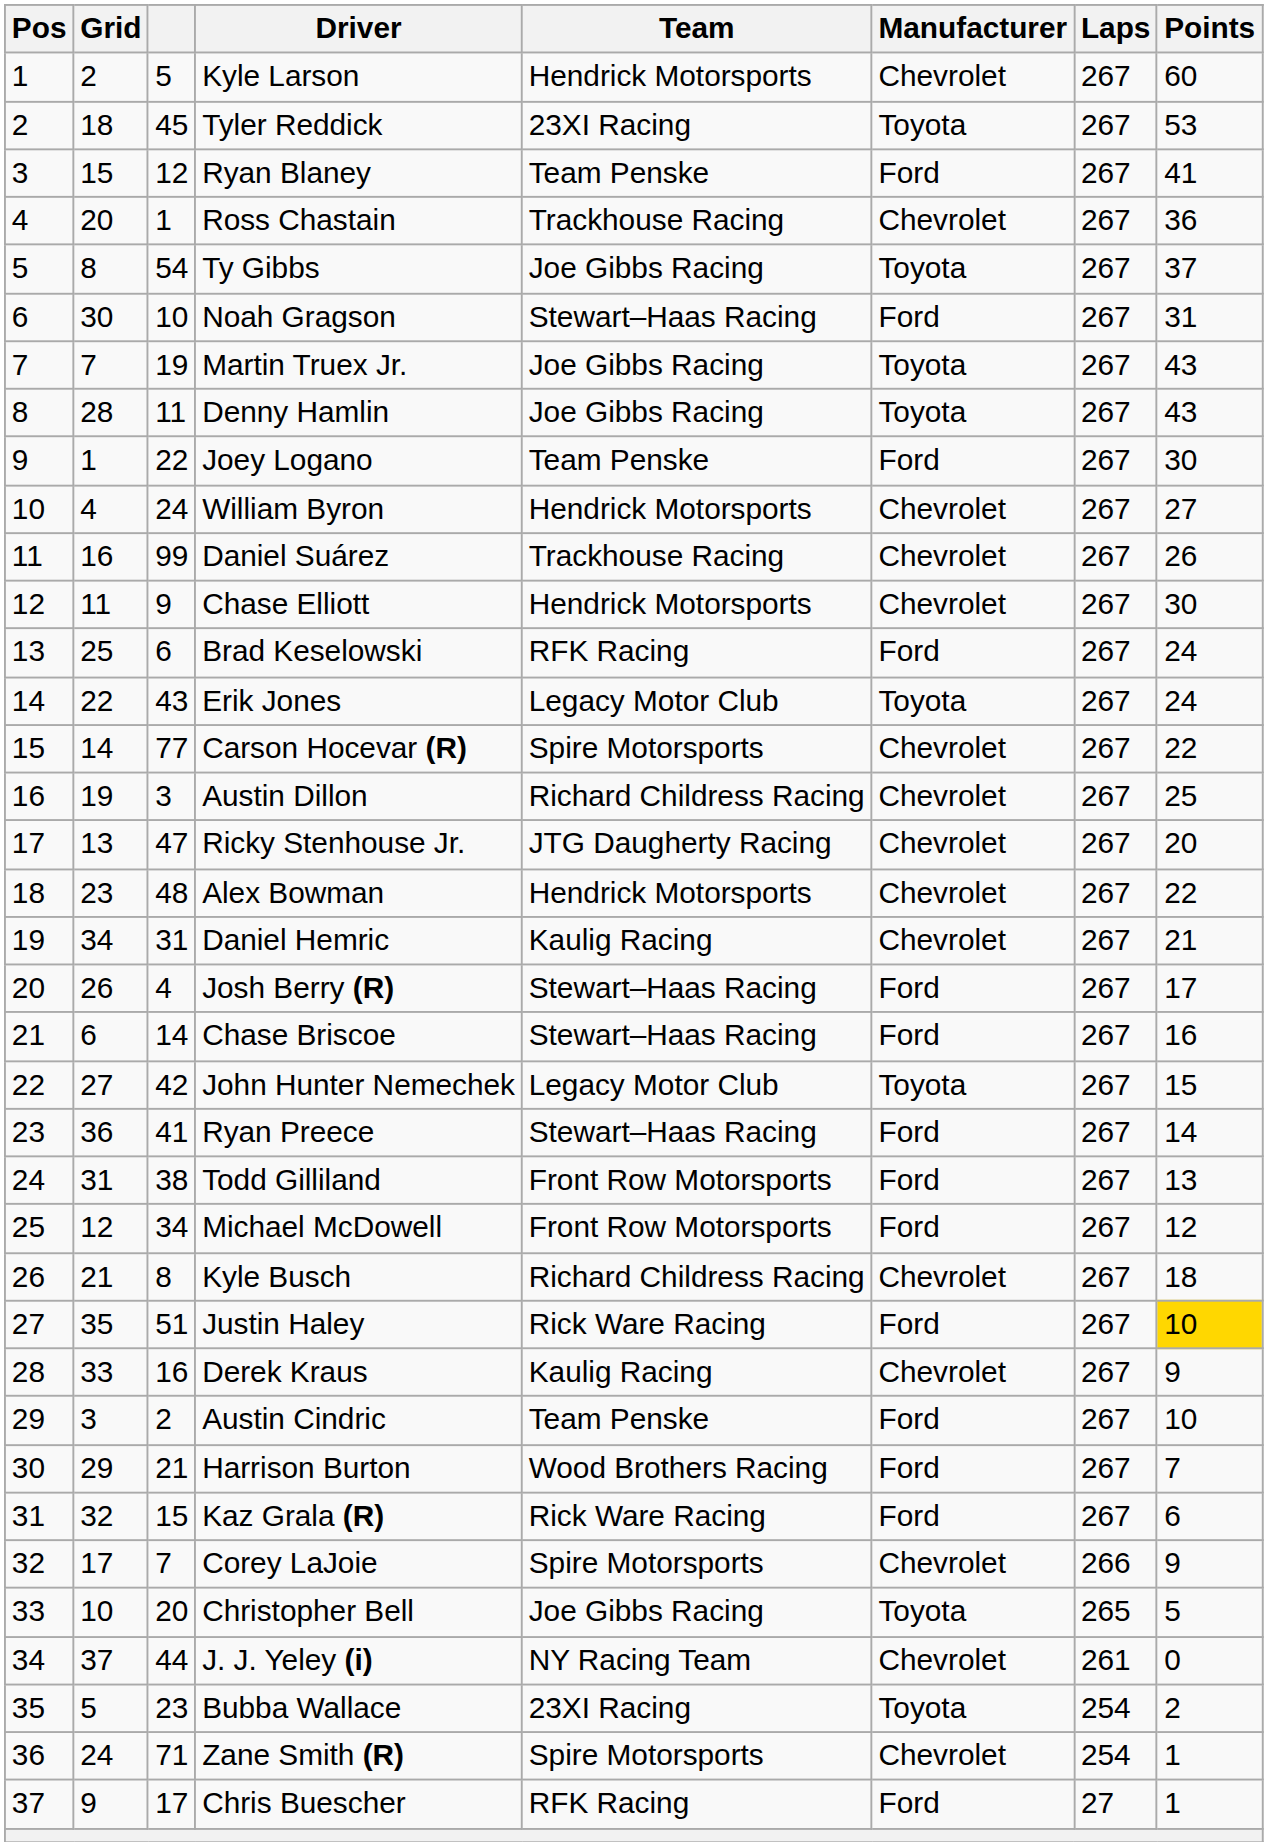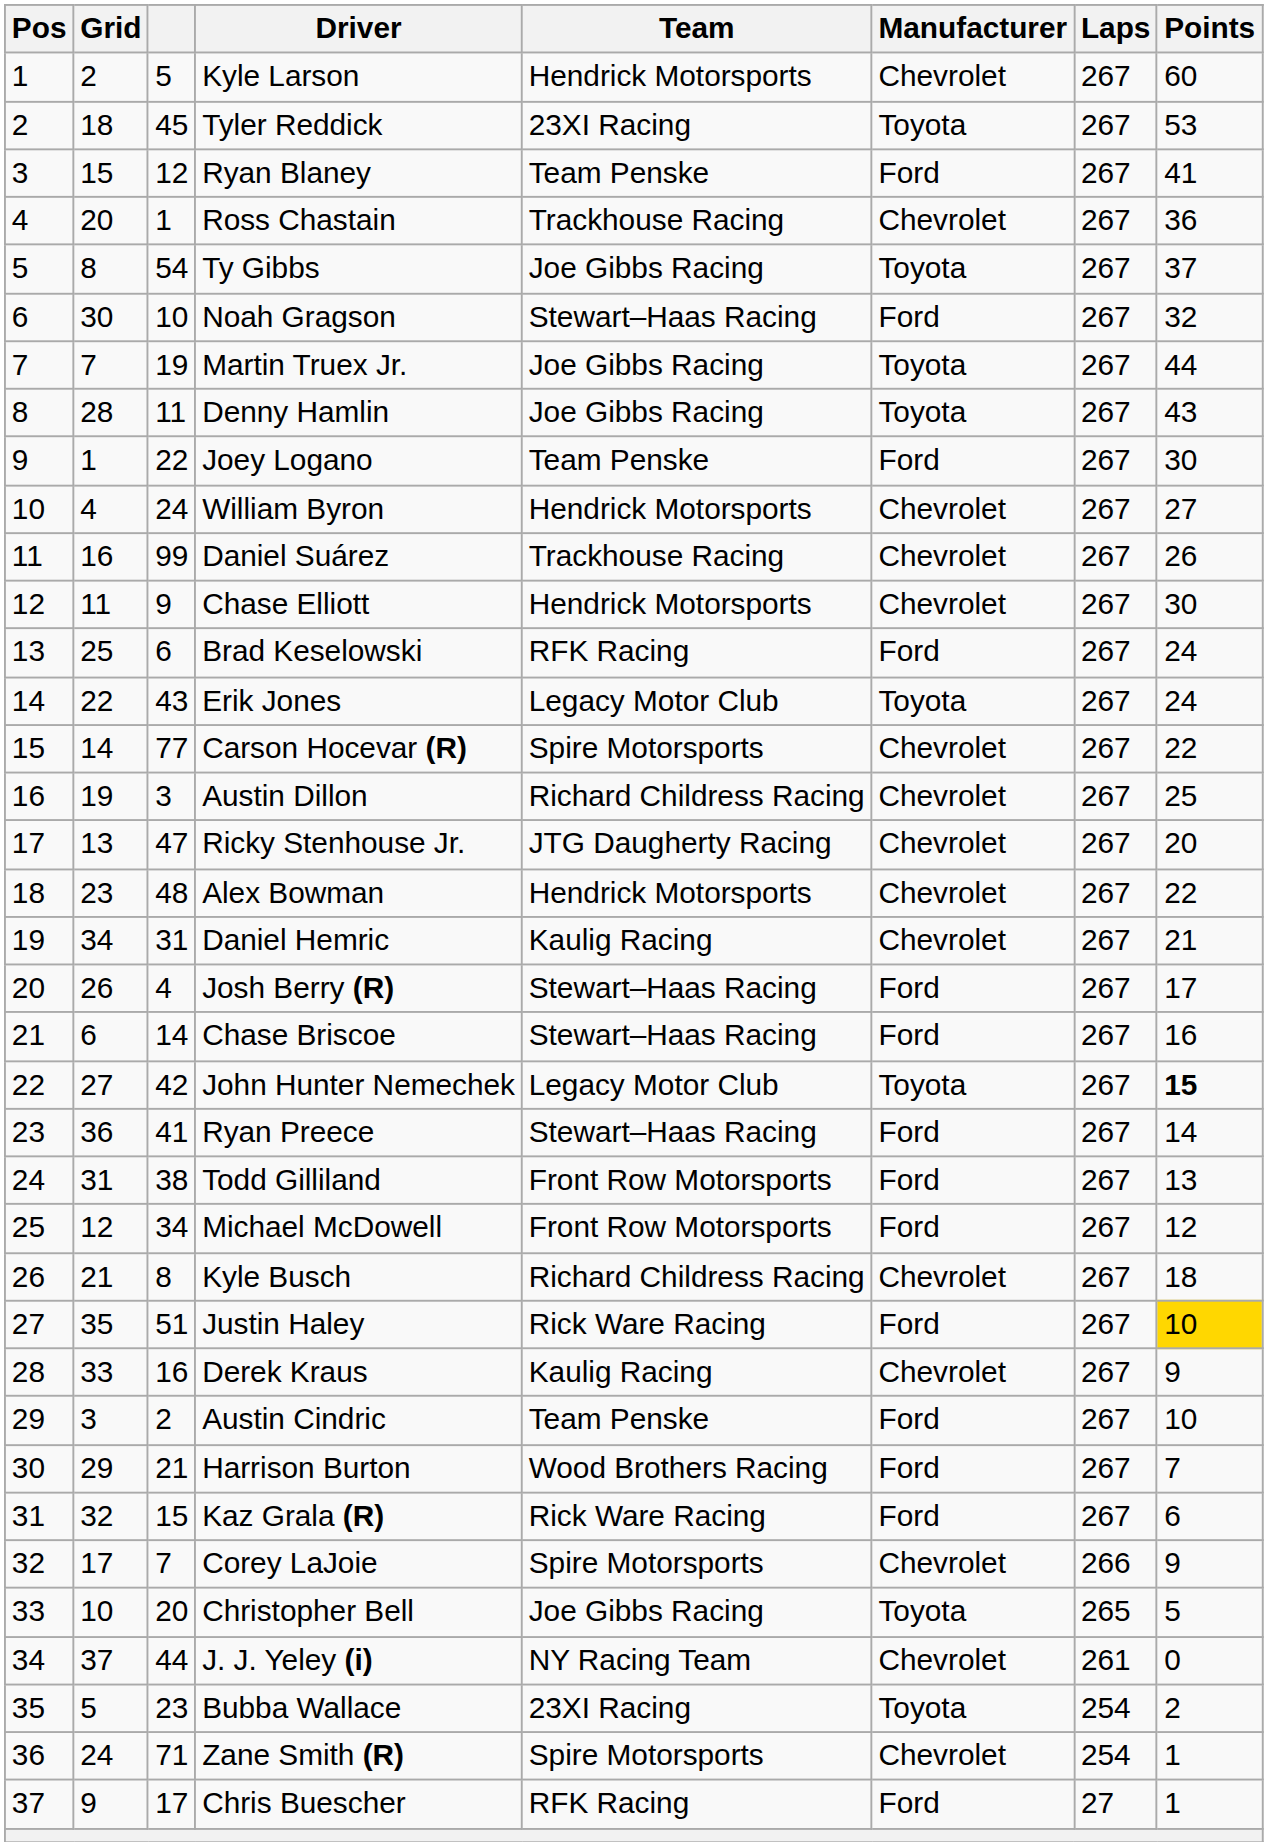Noah Gragson | Points: 31 -> 32
Martin Truex Jr. | Points: 43 -> 44
John Hunter Nemechek | Points: normal -> bold
